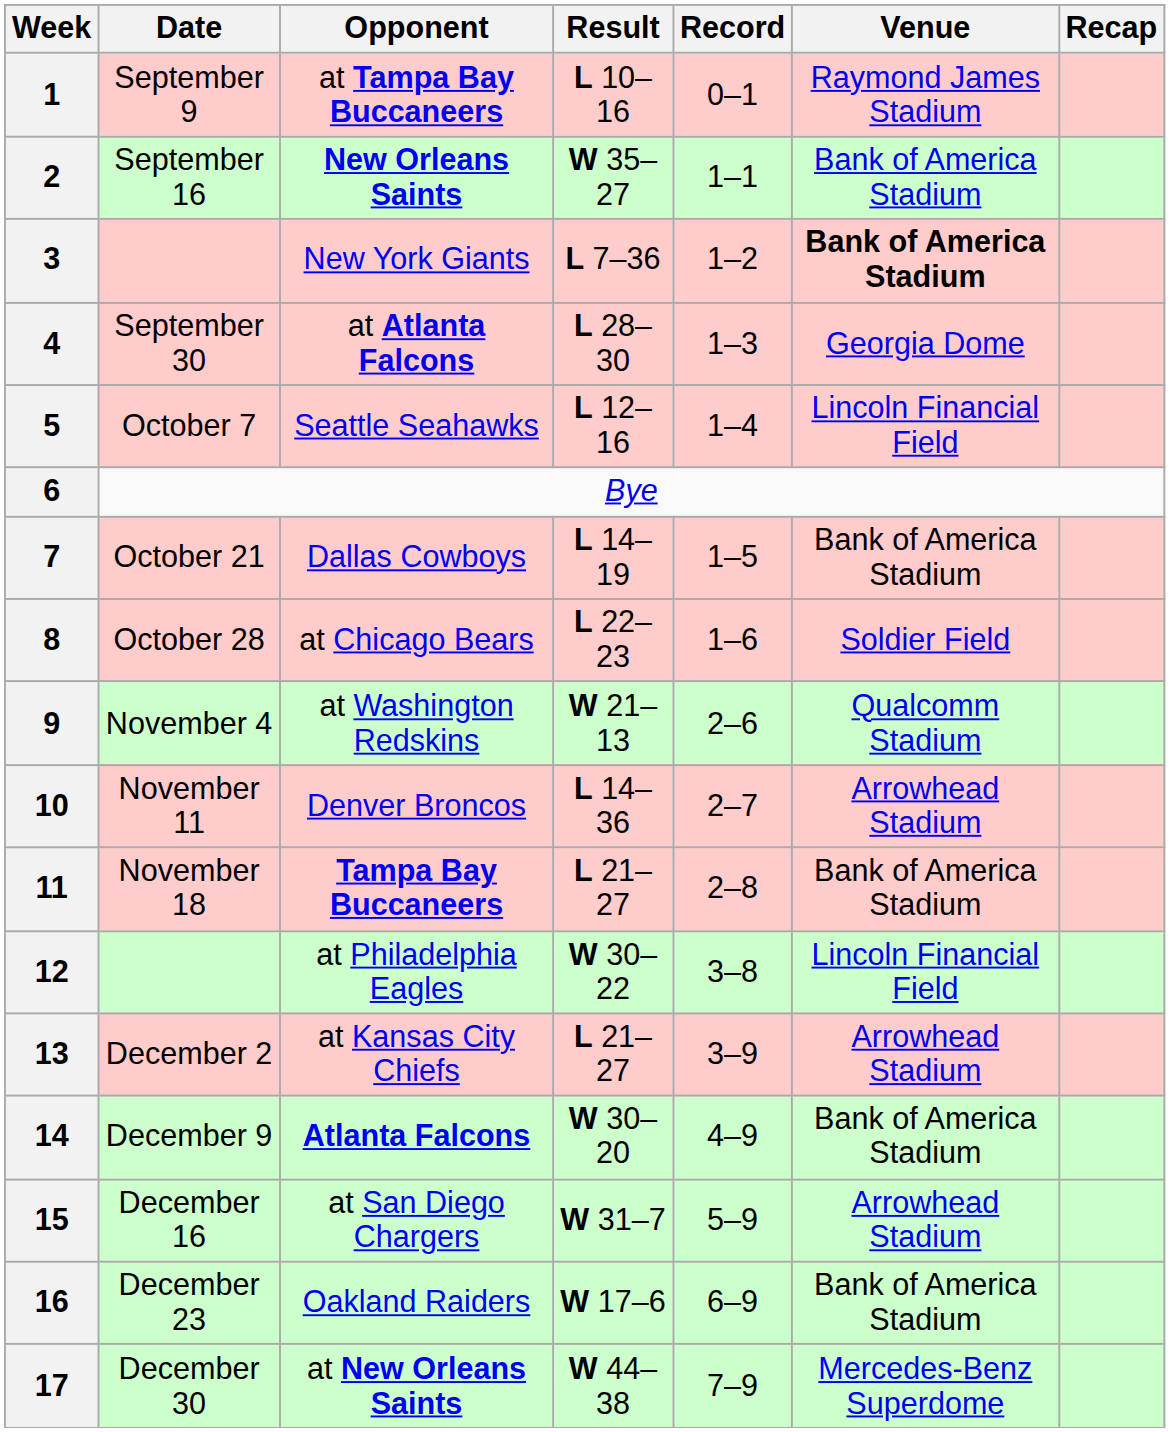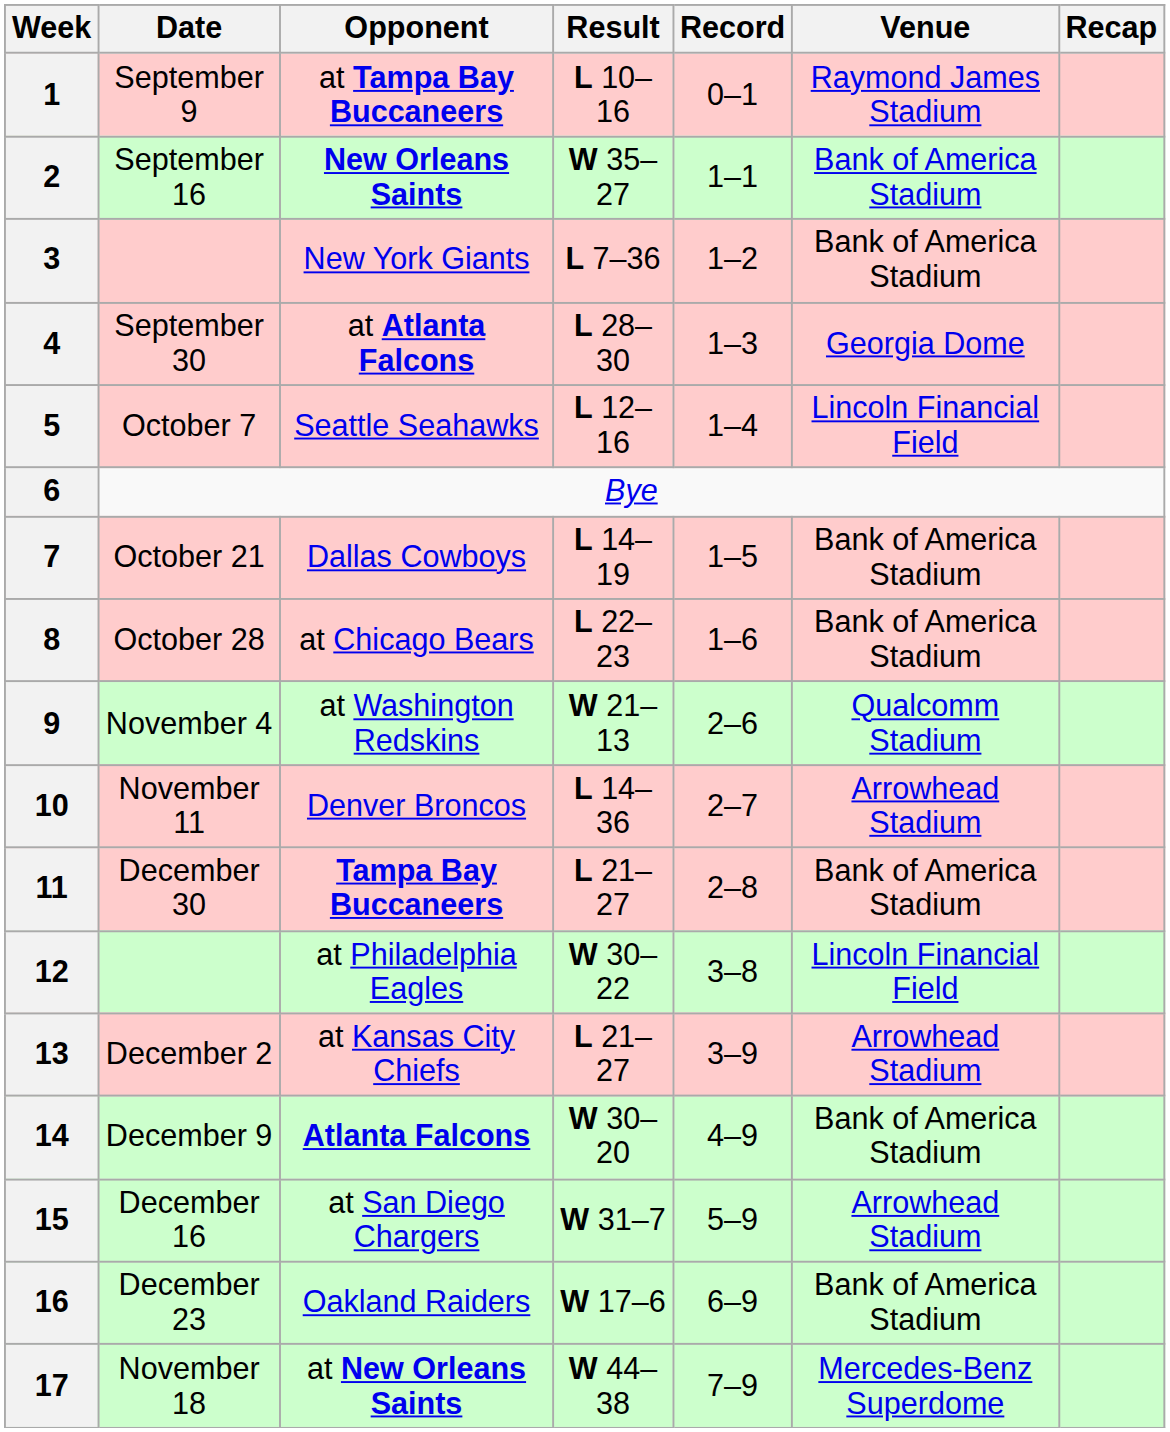3 | Venue: bold -> normal
8 | Venue: Soldier Field -> Bank of America Stadium
11 | Date: November 18 -> December 30
17 | Date: December 30 -> November 18
